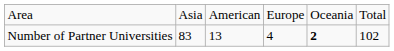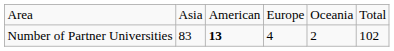Number of Partner Universities | column 3: normal -> bold
Number of Partner Universities | column 5: bold -> normal
